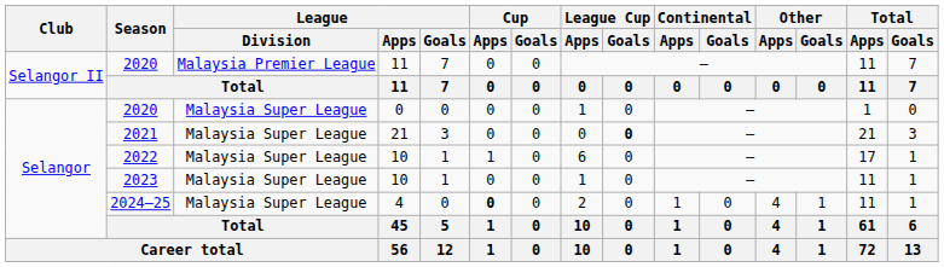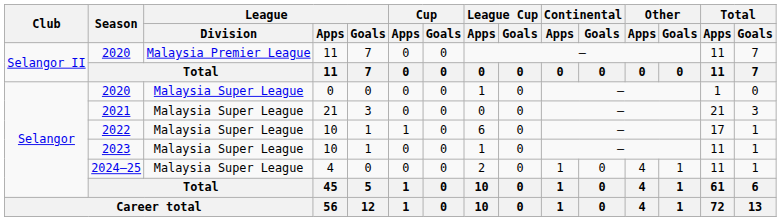2021 | League Cup / Goals: bold -> normal
2024–25 | Cup / Apps: bold -> normal
